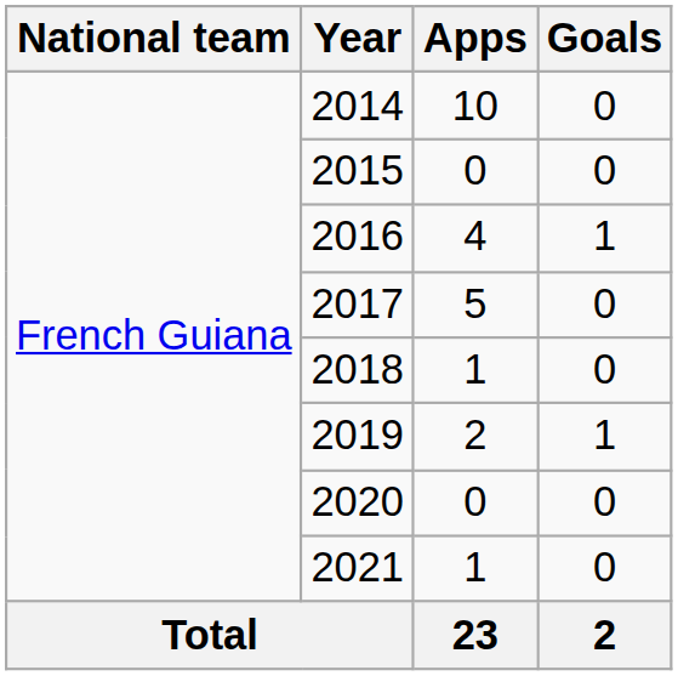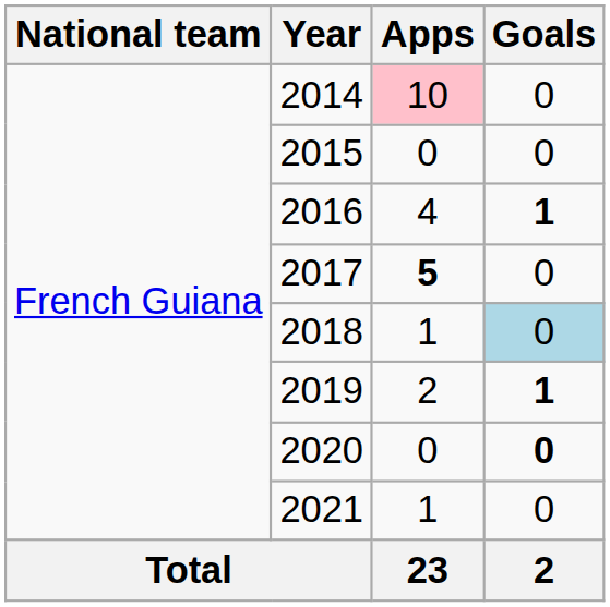2014 | Apps: no background -> pink background
2016 | Goals: normal -> bold
2017 | Apps: normal -> bold
2018 | Goals: no background -> lightblue background
2019 | Goals: normal -> bold
2020 | Goals: normal -> bold
